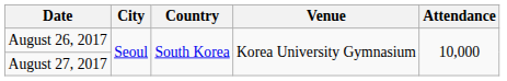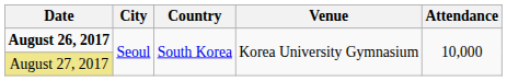August 26, 2017 | Date: normal -> bold
August 27, 2017 | Date: no background -> khaki background
